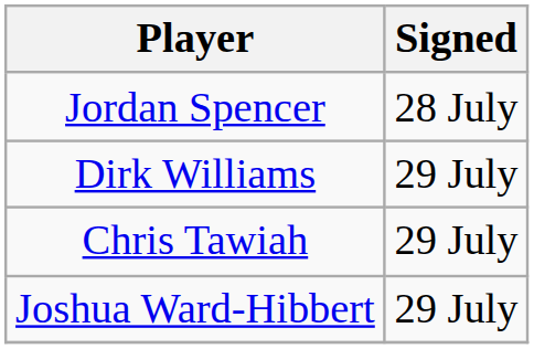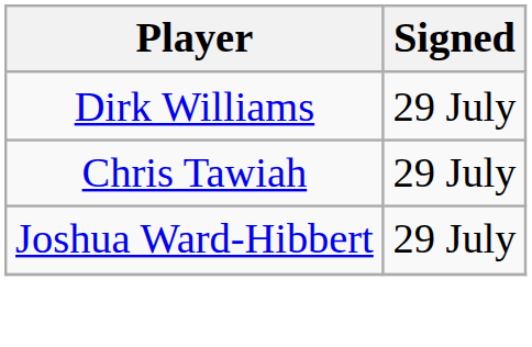- row: Jordan Spencer | 28 July
